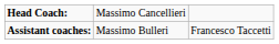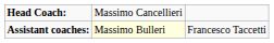Assistant coaches: | column 2: no background -> lightyellow background
